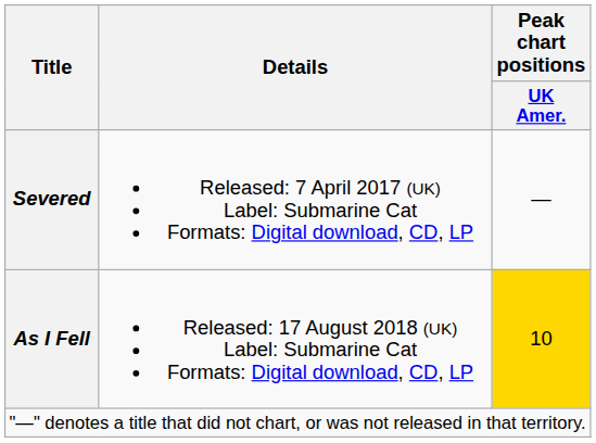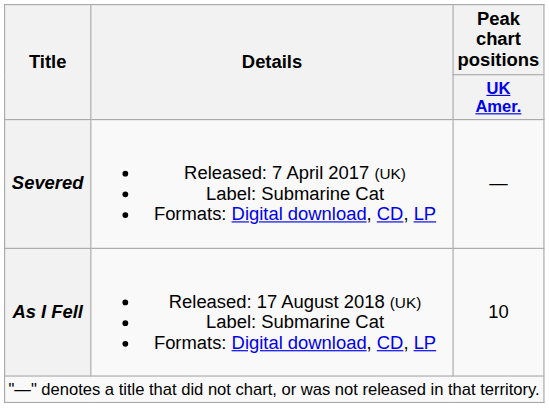As I Fell | Peak chart positions / UK Amer.: gold background -> no background
